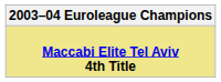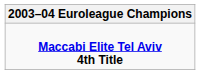row 2 | column 1: khaki background -> no background
